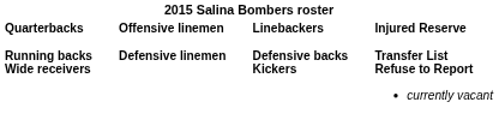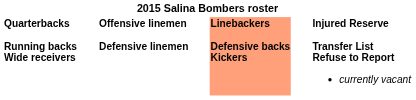Quarterbacks Running backs Wide receivers | column 3: no background -> lightsalmon background
